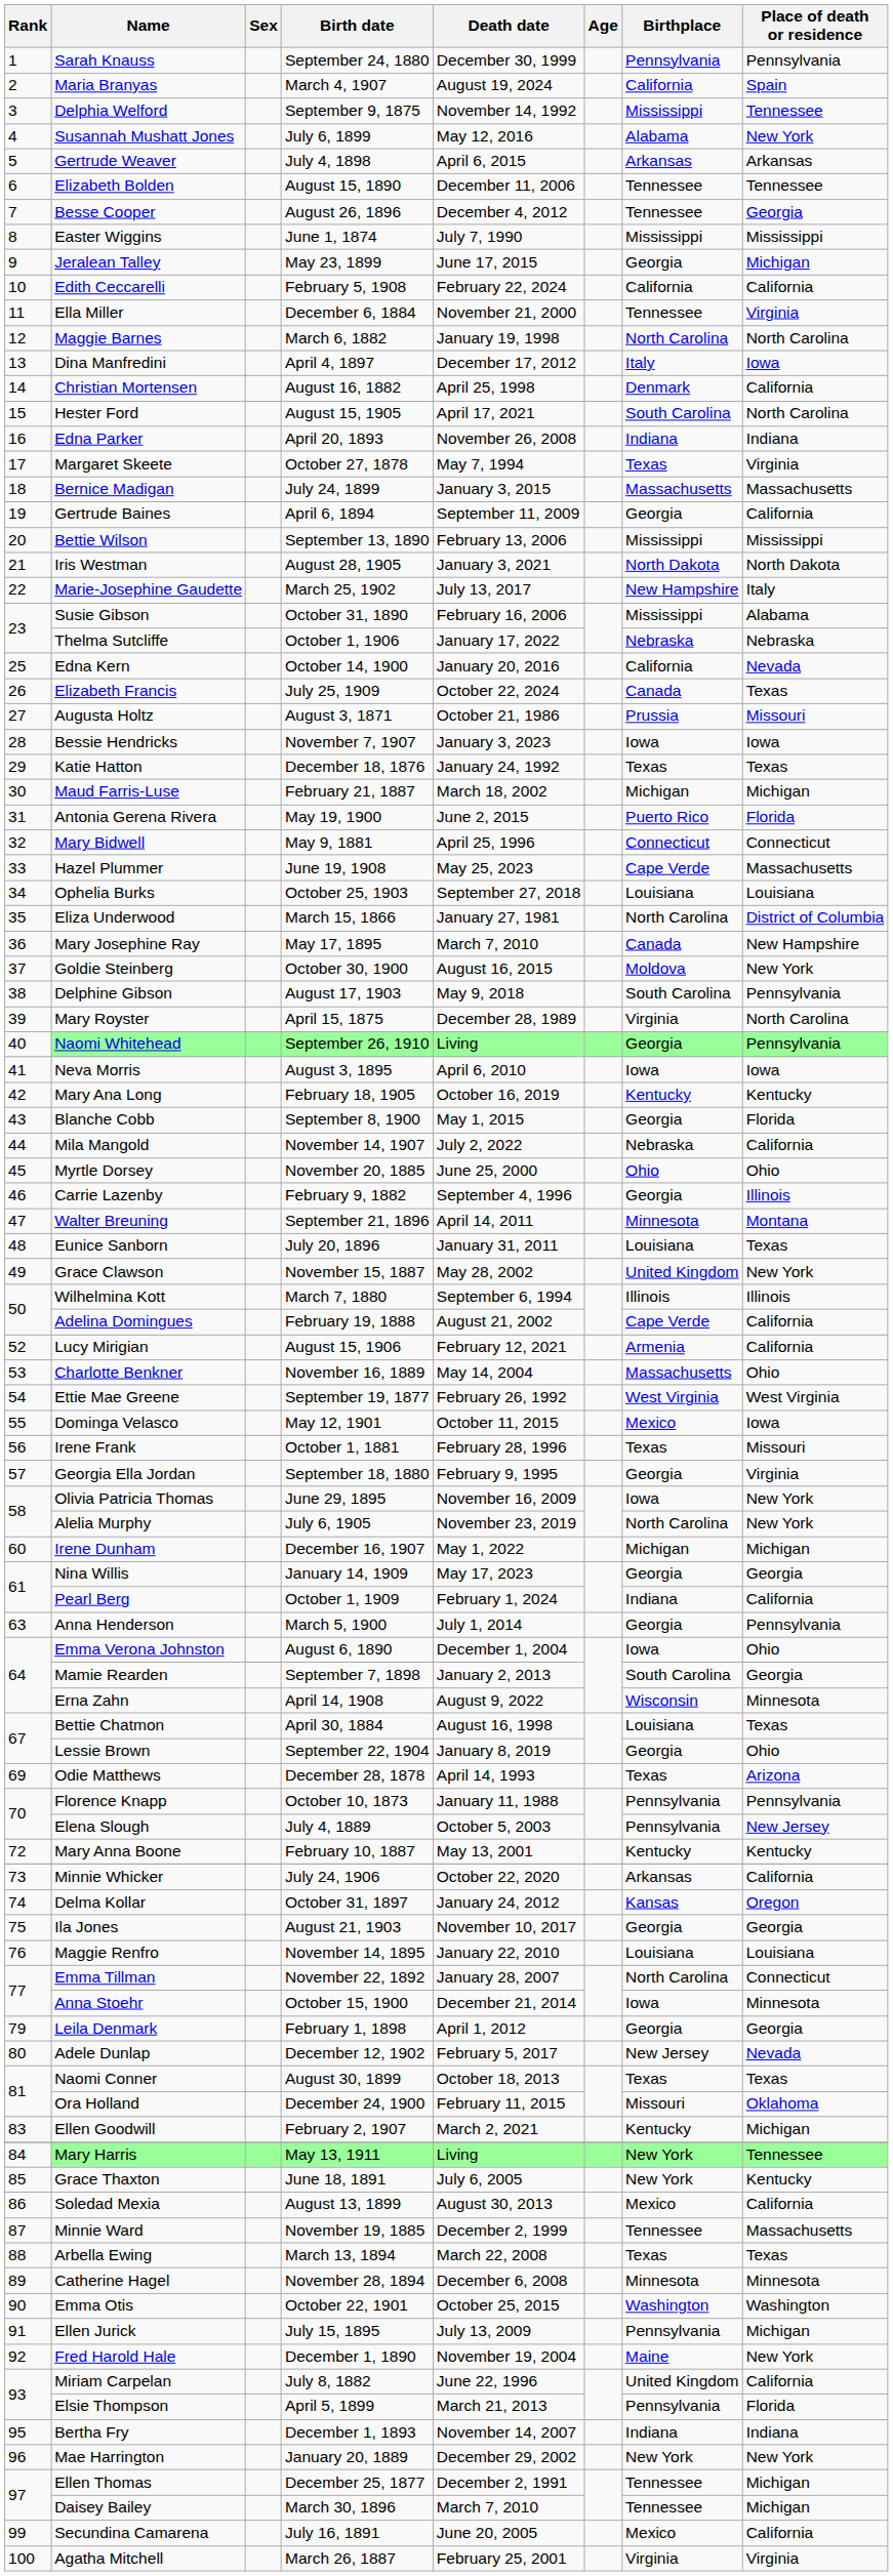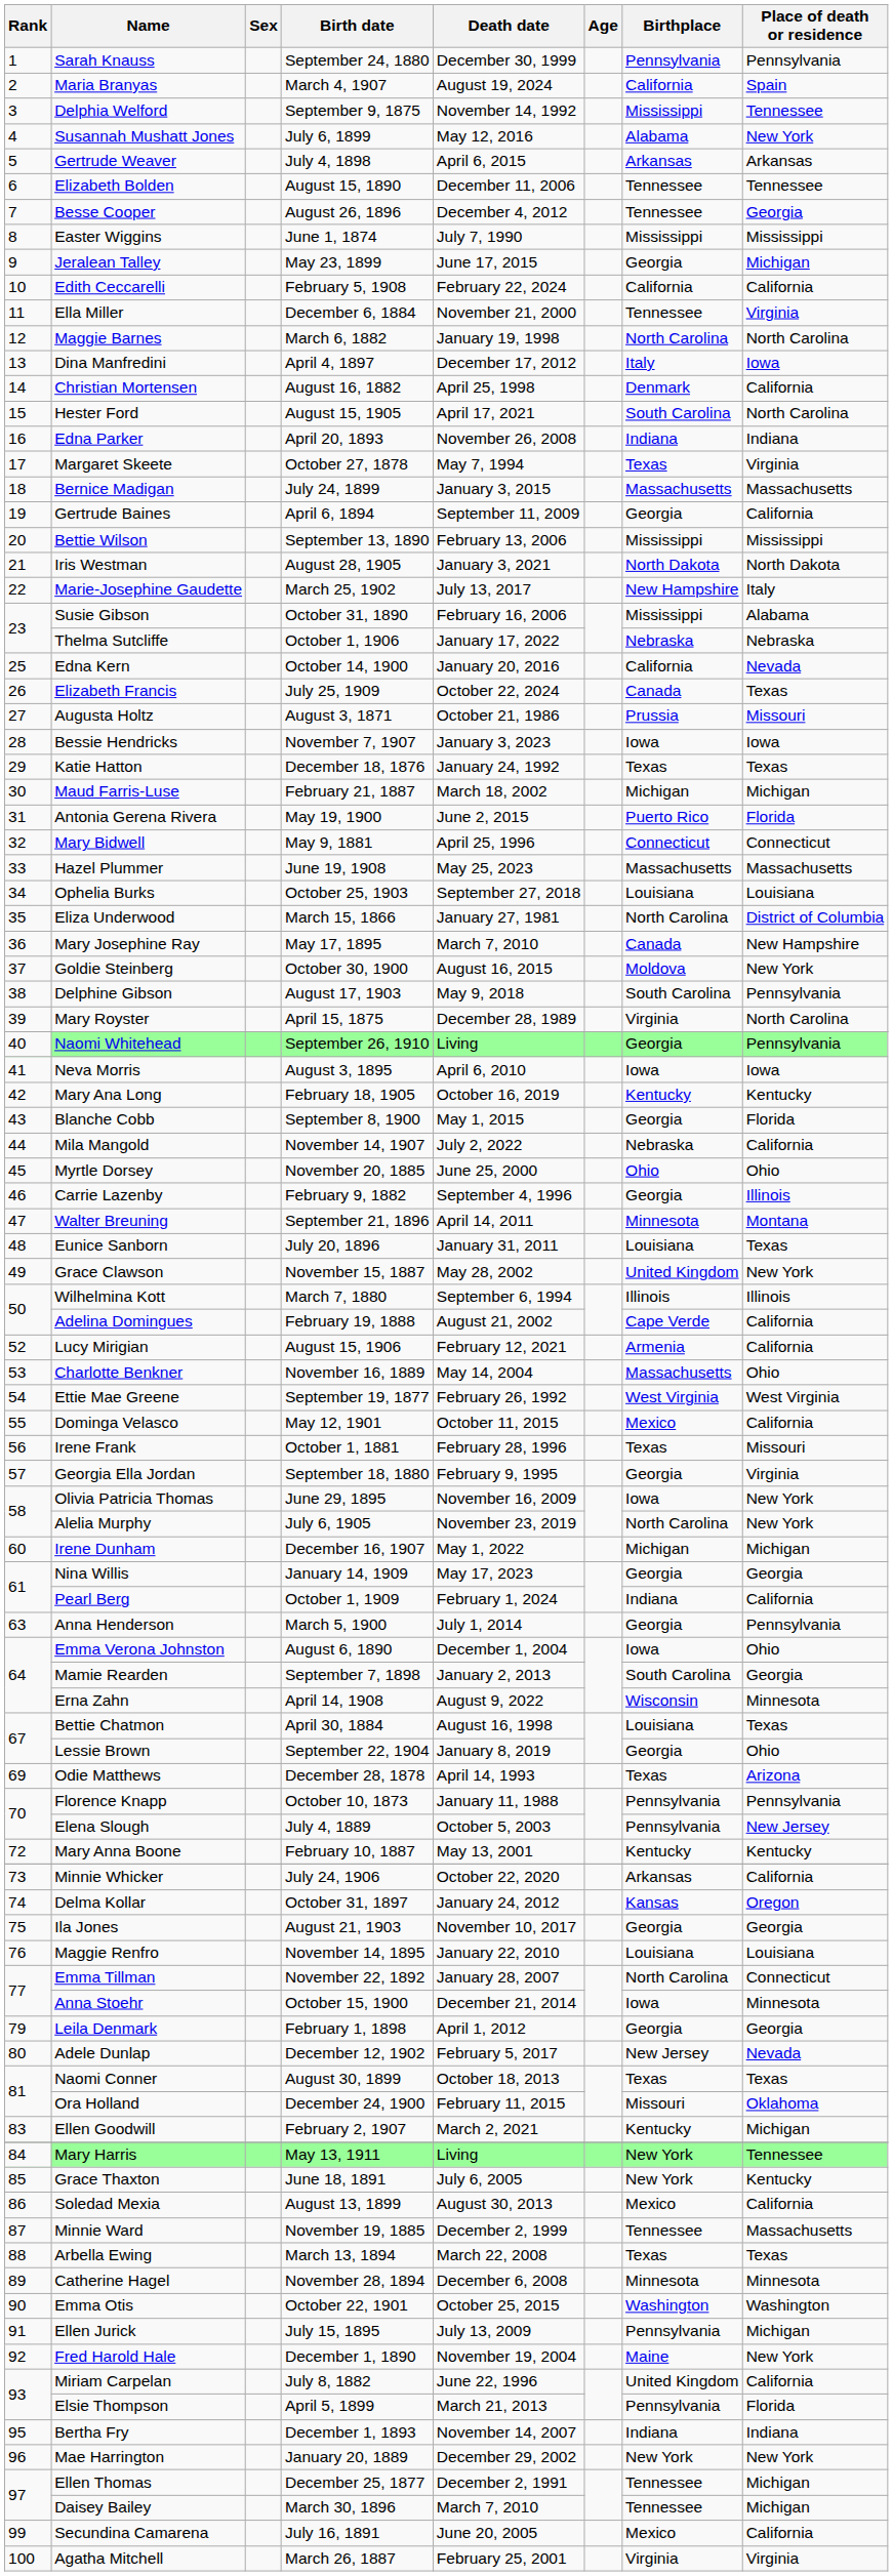Hazel Plummer | Birthplace: Cape Verde -> Massachusetts
Dominga Velasco | Place of death or residence: Iowa -> California
